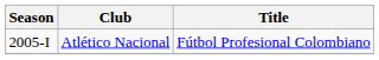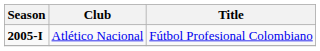Atlético Nacional | Season: normal -> bold
